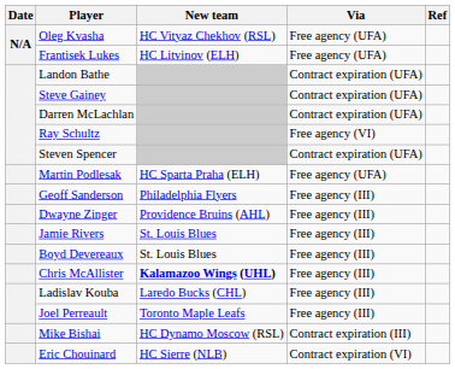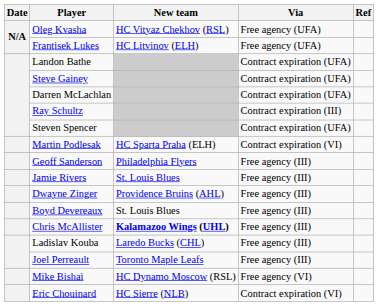Ray Schultz | Via: Free agency (VI) -> Contract expiration (III)
Martin Podlesak | Via: Free agency (UFA) -> Contract expiration (VI)
rows swapped: Jamie Rivers <-> Dwayne Zinger
Mike Bishai | Via: Contract expiration (III) -> Free agency (VI)
